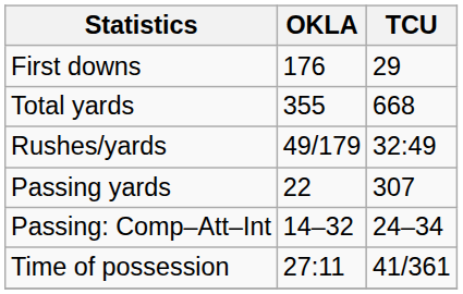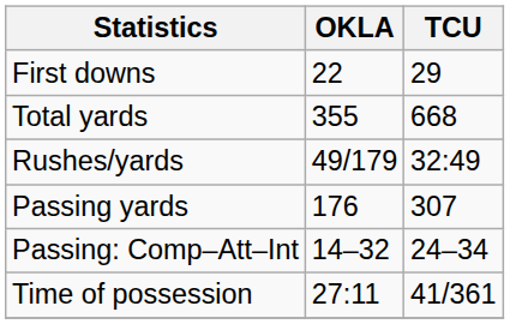First downs | OKLA: 176 -> 22
Passing yards | OKLA: 22 -> 176
